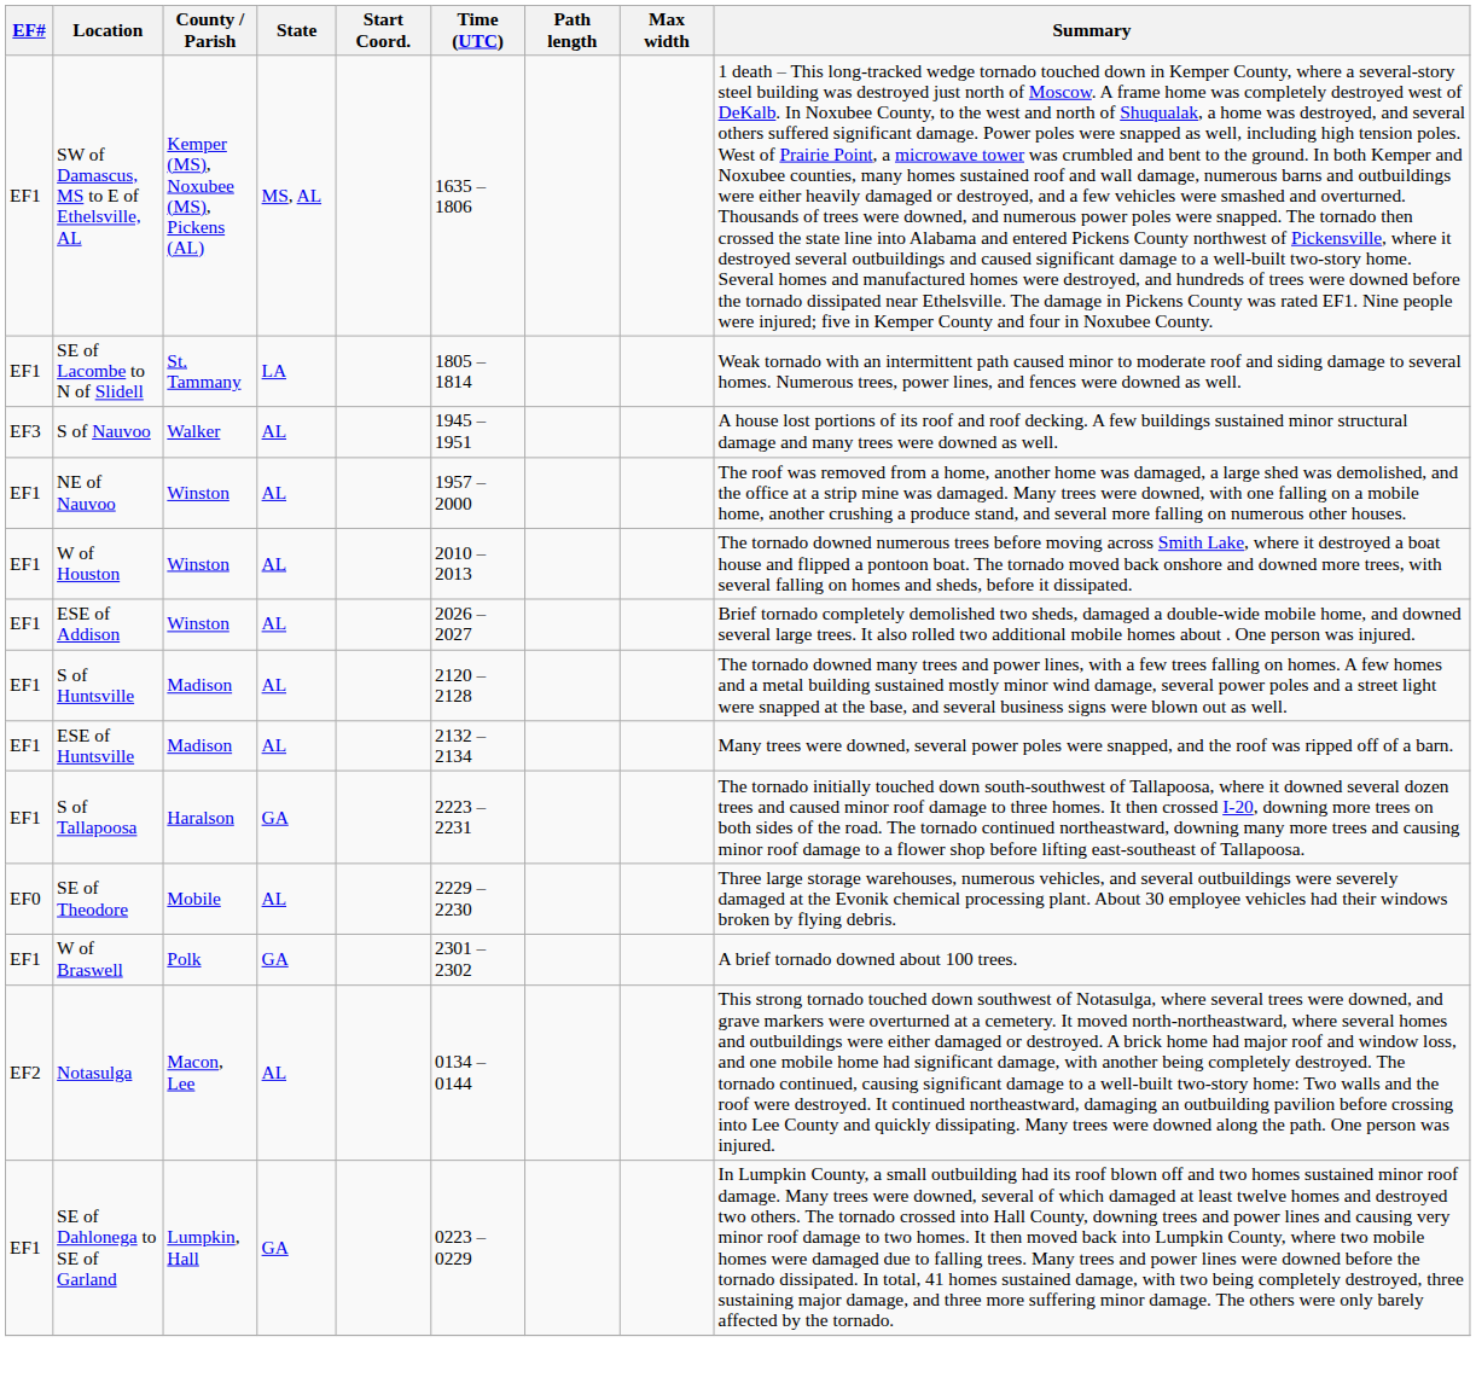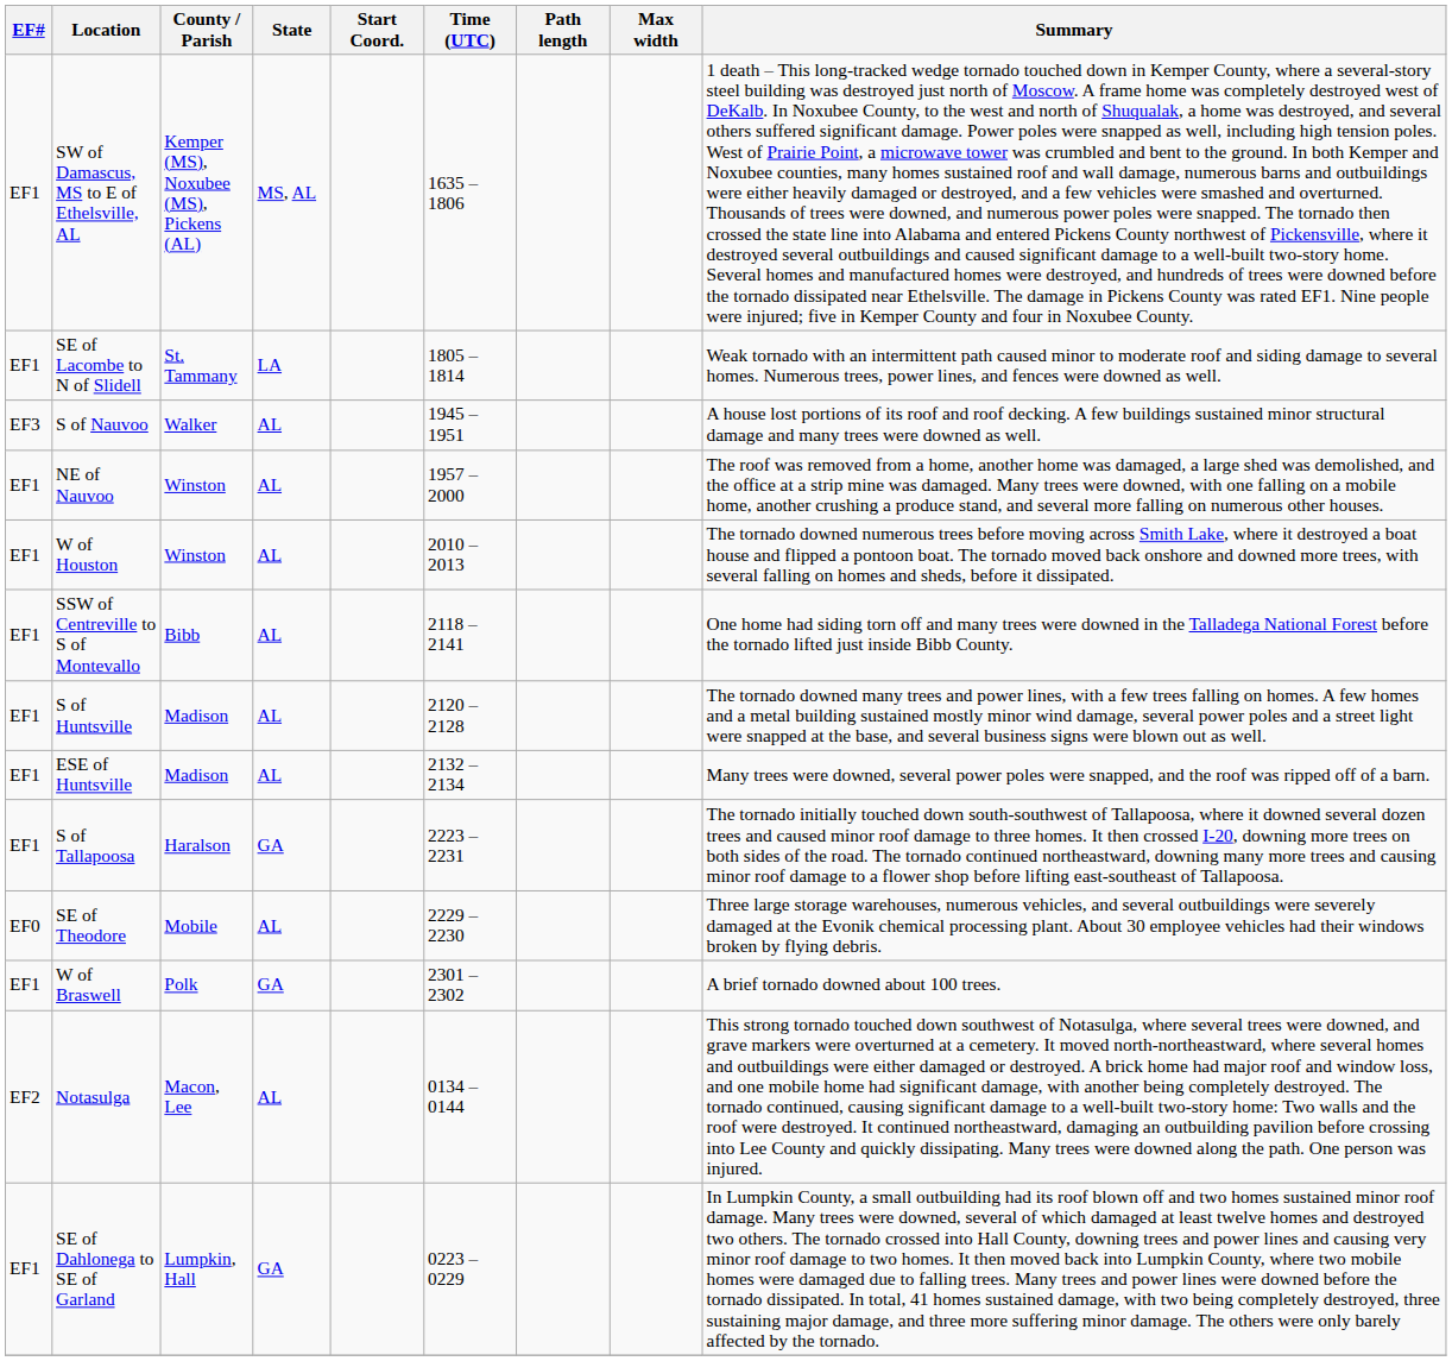- row: EF1 | ESE of Addison | Winston | AL | 2026 – 2027 | Brief tornado completely demolished two sheds, damaged a double-wide mobile home, and downed several large trees. It also rolled two additional mobile homes about . One person was injured.
+ row: EF1 | SSW of Centreville to S of Montevallo | Bibb | AL | 2118 – 2141 | One home had siding torn off and many trees were downed in the Talladega National Forest before the tornado lifted just inside Bibb County.
